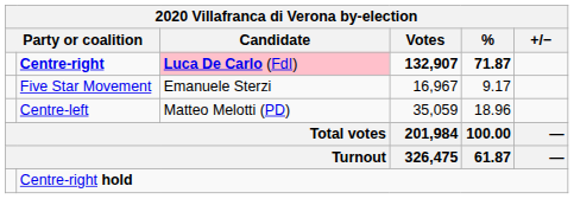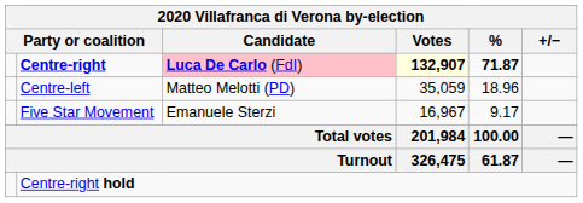Centre-right | Votes: no background -> lightyellow background
rows swapped: Centre-left <-> Five Star Movement
